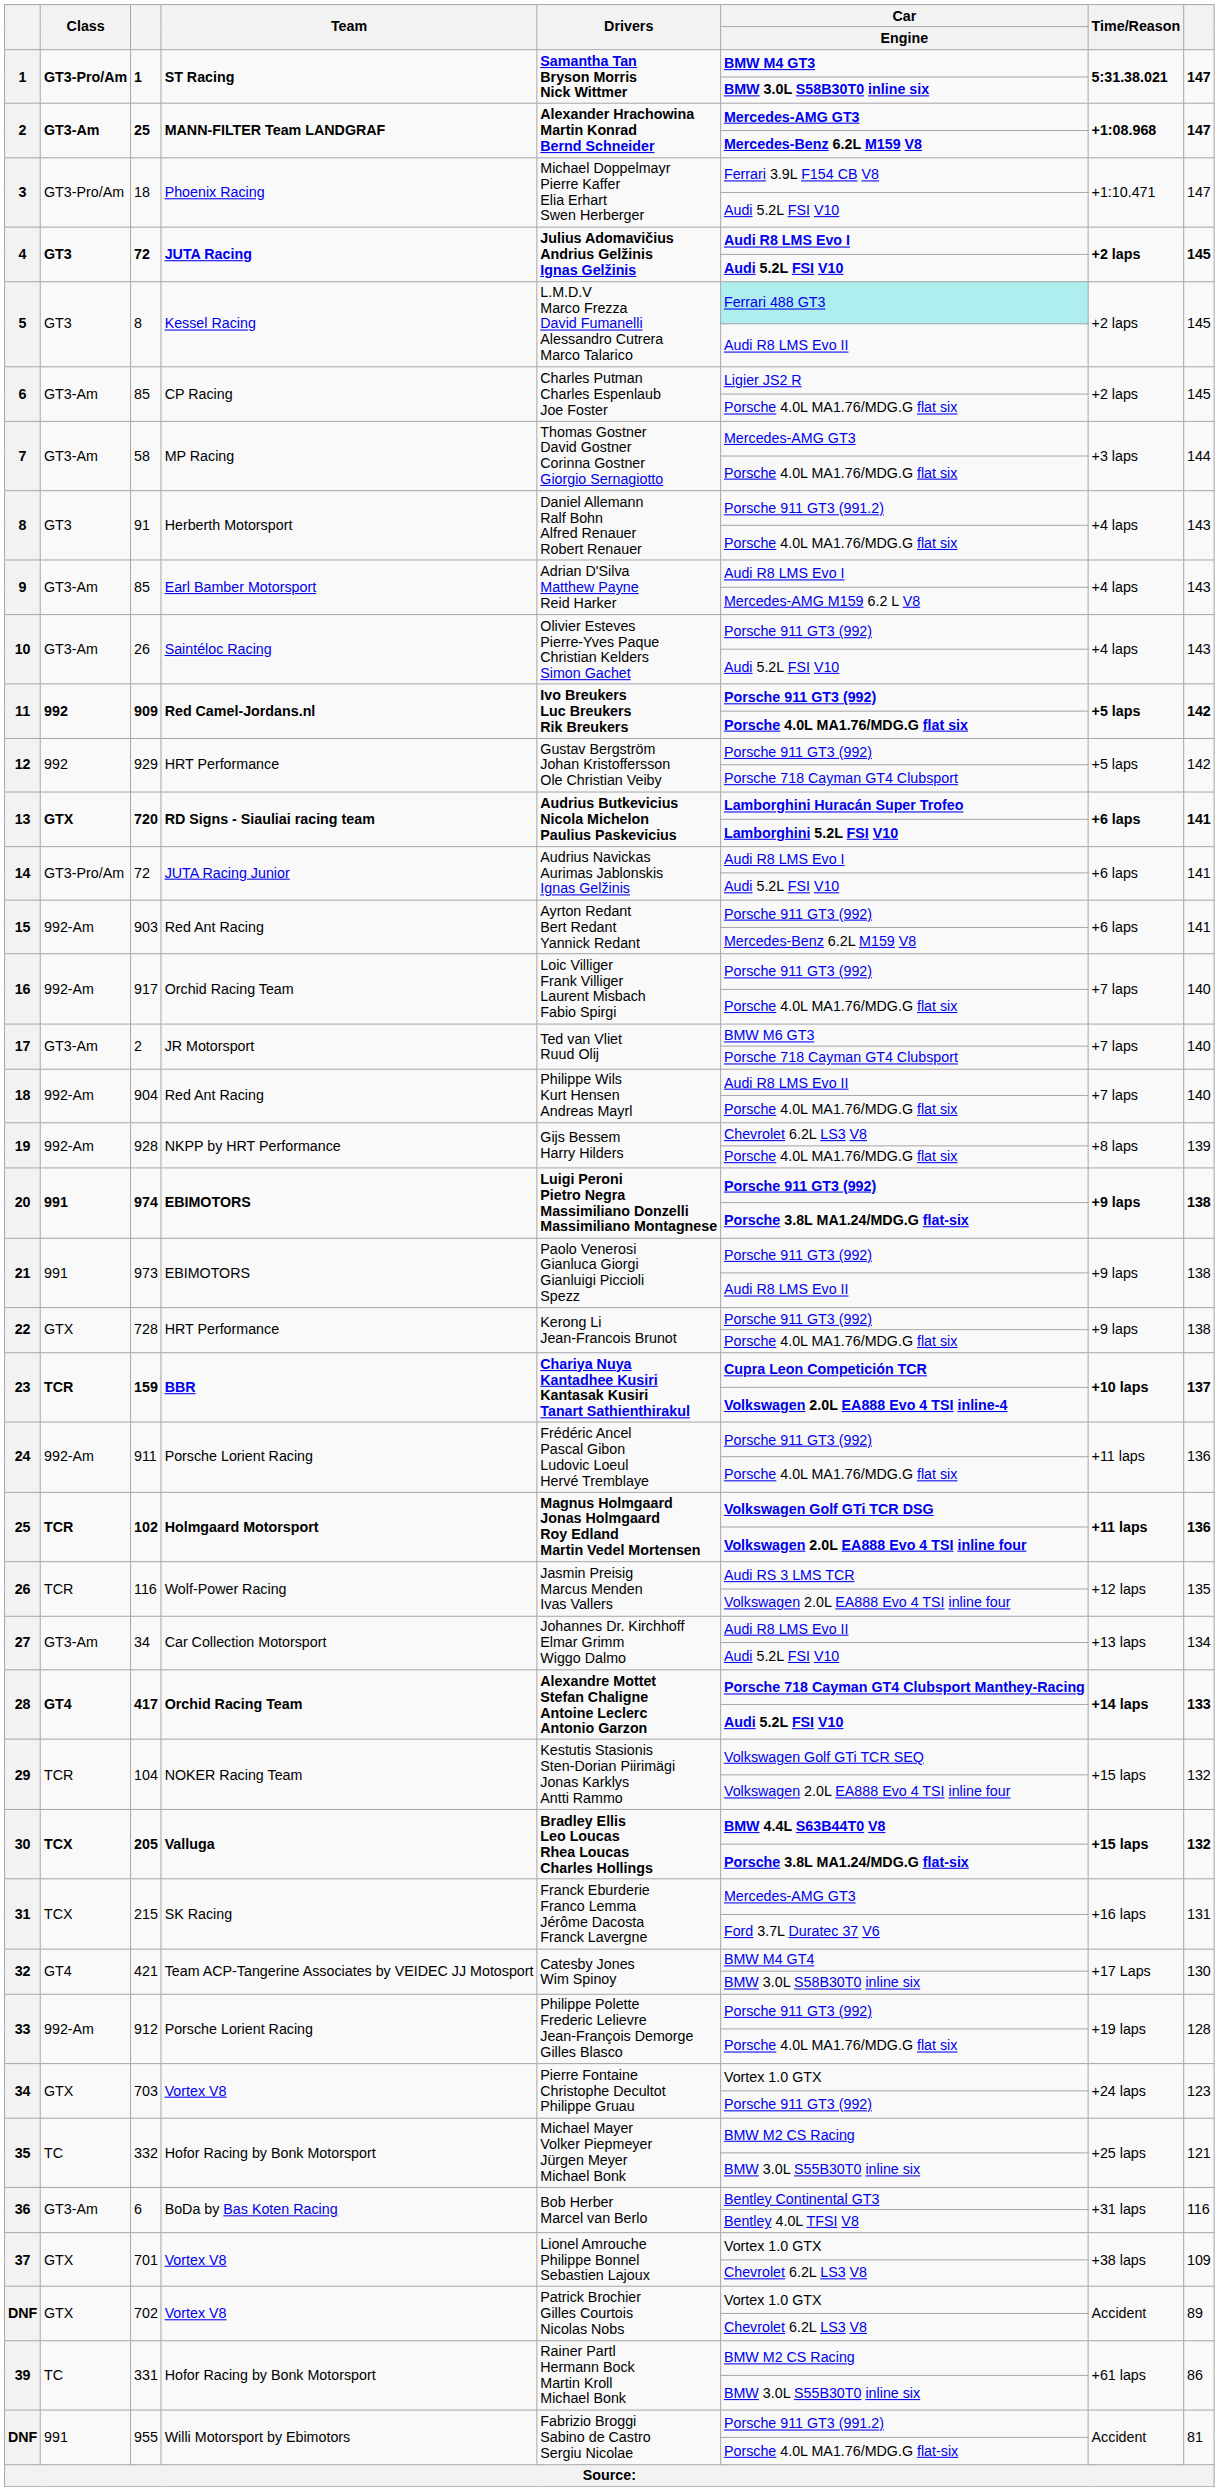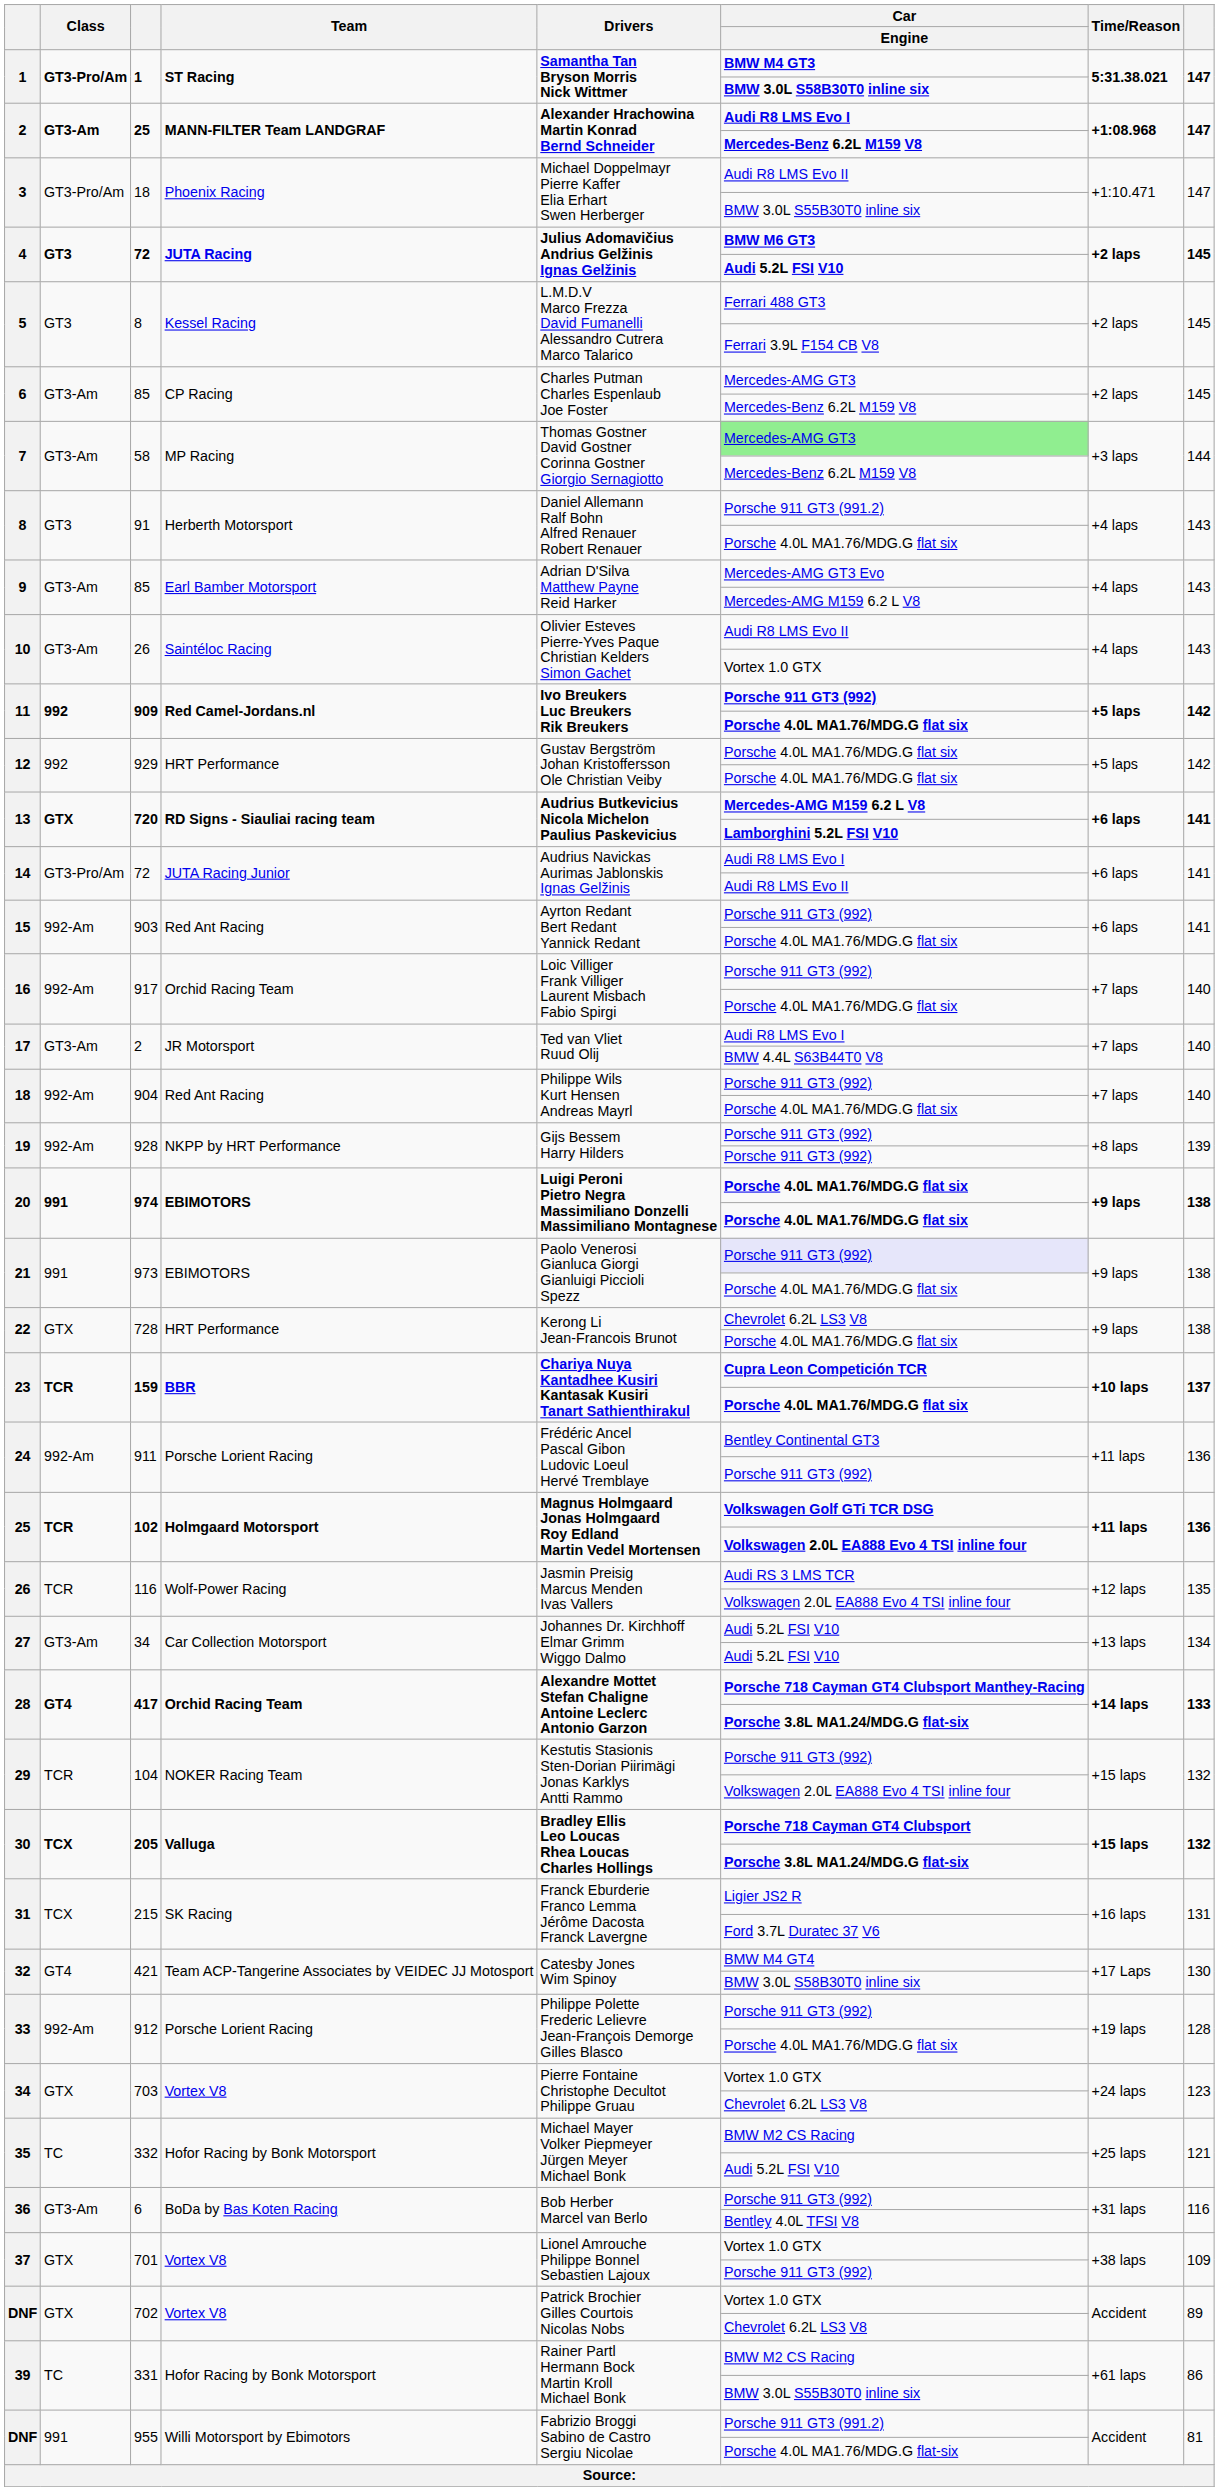row 5 | Car / Engine: Mercedes-AMG GT3 -> Audi R8 LMS Evo I
row 7 | Car / Engine: Ferrari 3.9L F154 CB V8 -> Audi R8 LMS Evo II
row 8 | Car / Engine: Audi 5.2L FSI V10 -> BMW 3.0L S55B30T0 inline six
row 9 | Car / Engine: Audi R8 LMS Evo I -> BMW M6 GT3
row 11 | Car / Engine: paleturquoise background -> no background
row 12 | Car / Engine: Audi R8 LMS Evo II -> Ferrari 3.9L F154 CB V8
row 13 | Car / Engine: Ligier JS2 R -> Mercedes-AMG GT3
row 14 | Car / Engine: Porsche 4.0L MA1.76/MDG.G flat six -> Mercedes-Benz 6.2L M159 V8
row 15 | Car / Engine: no background -> lightgreen background
row 16 | Car / Engine: Porsche 4.0L MA1.76/MDG.G flat six -> Mercedes-Benz 6.2L M159 V8
row 19 | Car / Engine: Audi R8 LMS Evo I -> Mercedes-AMG GT3 Evo
row 21 | Car / Engine: Porsche 911 GT3 (992) -> Audi R8 LMS Evo II
row 22 | Car / Engine: Audi 5.2L FSI V10 -> Vortex 1.0 GTX
row 25 | Car / Engine: Porsche 911 GT3 (992) -> Porsche 4.0L MA1.76/MDG.G flat six
row 26 | Car / Engine: Porsche 718 Cayman GT4 Clubsport -> Porsche 4.0L MA1.76/MDG.G flat six
row 27 | Car / Engine: Lamborghini Huracán Super Trofeo -> Mercedes-AMG M159 6.2 L V8
row 30 | Car / Engine: Audi 5.2L FSI V10 -> Audi R8 LMS Evo II
row 32 | Car / Engine: Mercedes-Benz 6.2L M159 V8 -> Porsche 4.0L MA1.76/MDG.G flat six
row 35 | Car / Engine: BMW M6 GT3 -> Audi R8 LMS Evo I
row 36 | Car / Engine: Porsche 718 Cayman GT4 Clubsport -> BMW 4.4L S63B44T0 V8
row 37 | Car / Engine: Audi R8 LMS Evo II -> Porsche 911 GT3 (992)
row 39 | Car / Engine: Chevrolet 6.2L LS3 V8 -> Porsche 911 GT3 (992)
row 40 | Car / Engine: Porsche 4.0L MA1.76/MDG.G flat six -> Porsche 911 GT3 (992)
row 41 | Car / Engine: Porsche 911 GT3 (992) -> Porsche 4.0L MA1.76/MDG.G flat six
row 42 | Car / Engine: Porsche 3.8L MA1.24/MDG.G flat-six -> Porsche 4.0L MA1.76/MDG.G flat six
row 43 | Car / Engine: no background -> lavender background
row 44 | Car / Engine: Audi R8 LMS Evo II -> Porsche 4.0L MA1.76/MDG.G flat six
row 45 | Car / Engine: Porsche 911 GT3 (992) -> Chevrolet 6.2L LS3 V8
row 48 | Car / Engine: Volkswagen 2.0L EA888 Evo 4 TSI inline-4 -> Porsche 4.0L MA1.76/MDG.G flat six
row 49 | Car / Engine: Porsche 911 GT3 (992) -> Bentley Continental GT3
row 50 | Car / Engine: Porsche 4.0L MA1.76/MDG.G flat six -> Porsche 911 GT3 (992)
row 55 | Car / Engine: Audi R8 LMS Evo II -> Audi 5.2L FSI V10
row 58 | Car / Engine: Audi 5.2L FSI V10 -> Porsche 3.8L MA1.24/MDG.G flat-six
row 59 | Car / Engine: Volkswagen Golf GTi TCR SEQ -> Porsche 911 GT3 (992)
row 61 | Car / Engine: BMW 4.4L S63B44T0 V8 -> Porsche 718 Cayman GT4 Clubsport
row 63 | Car / Engine: Mercedes-AMG GT3 -> Ligier JS2 R
row 70 | Car / Engine: Porsche 911 GT3 (992) -> Chevrolet 6.2L LS3 V8
row 72 | Car / Engine: BMW 3.0L S55B30T0 inline six -> Audi 5.2L FSI V10
row 73 | Car / Engine: Bentley Continental GT3 -> Porsche 911 GT3 (992)
row 76 | Car / Engine: Chevrolet 6.2L LS3 V8 -> Porsche 911 GT3 (992)
